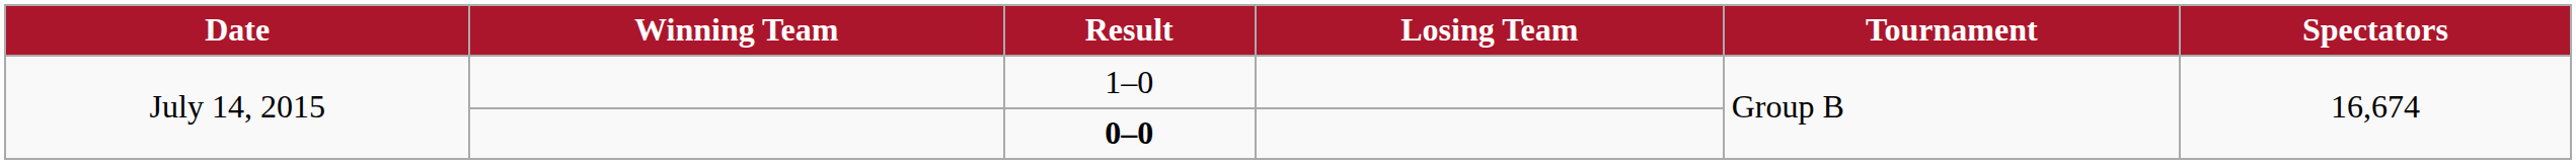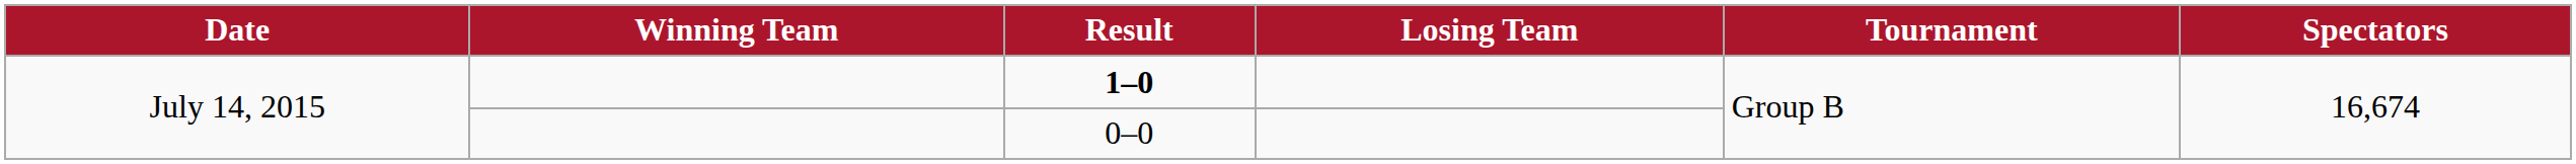1–0 | Result: normal -> bold
0–0 | Result: bold -> normal
